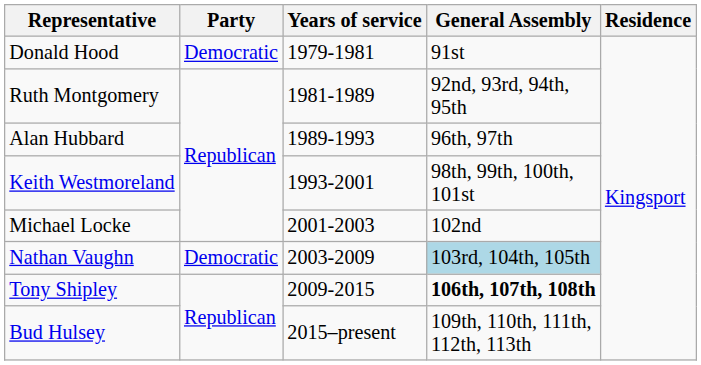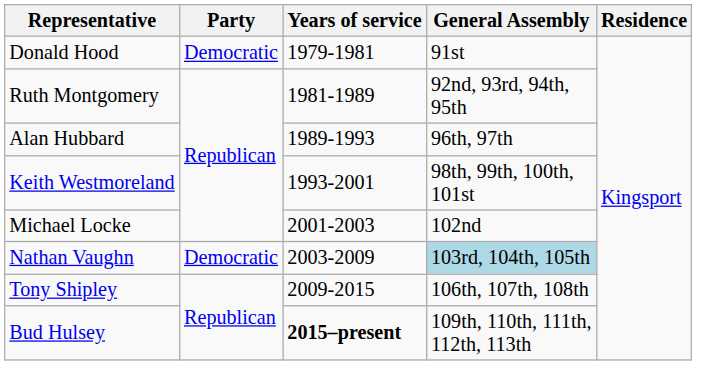Tony Shipley | General Assembly: bold -> normal
Bud Hulsey | Years of service: normal -> bold
